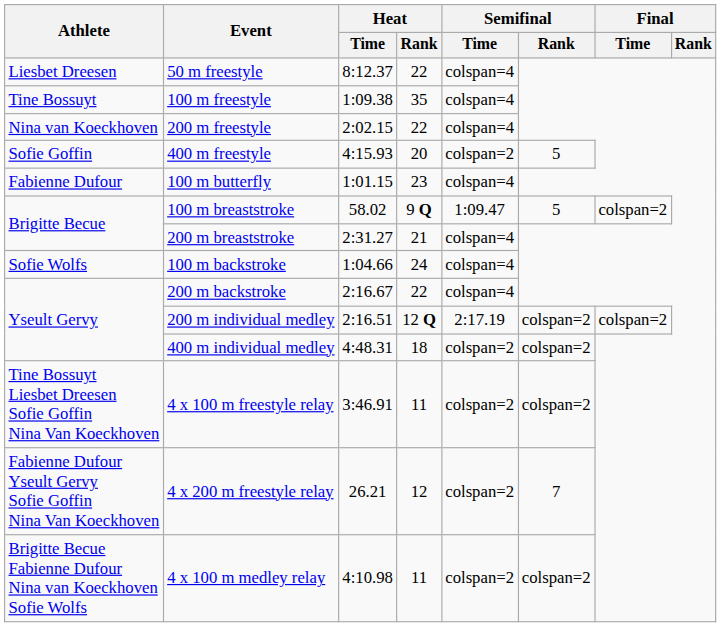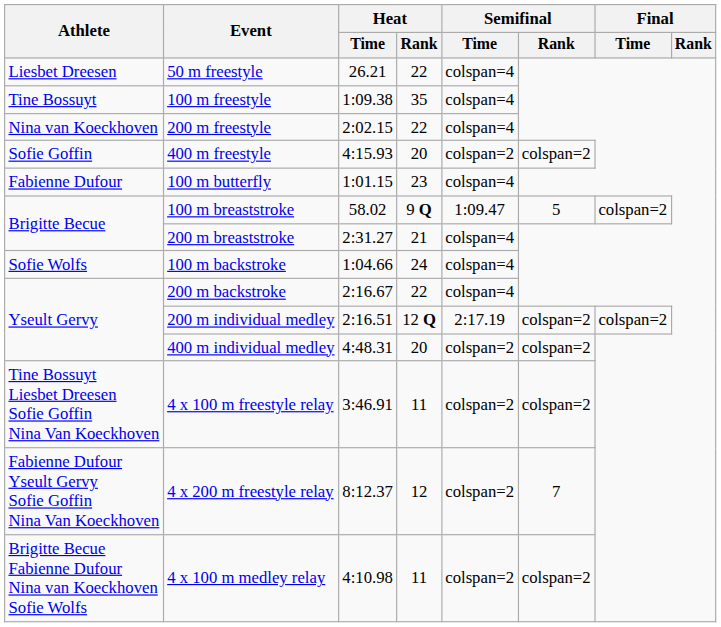50 m freestyle | Heat / Time: 8:12.37 -> 26.21
400 m freestyle | Semifinal / Rank: 5 -> colspan=2
400 m individual medley | Heat / Rank: 18 -> 20
4 x 200 m freestyle relay | Heat / Time: 26.21 -> 8:12.37
